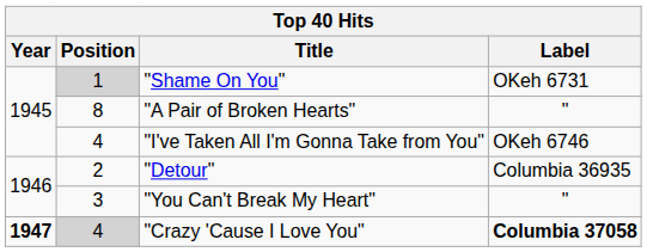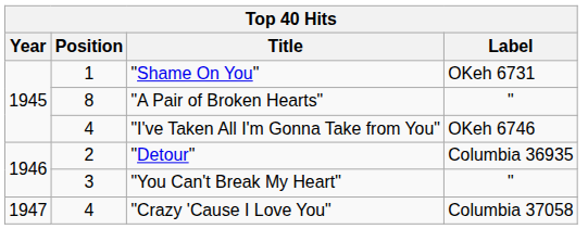"Shame On You" | Position: lightgrey background -> no background
"Crazy 'Cause I Love You" | Year: bold -> normal
"Crazy 'Cause I Love You" | Position: lightgrey background -> no background
"Crazy 'Cause I Love You" | Label: bold -> normal
